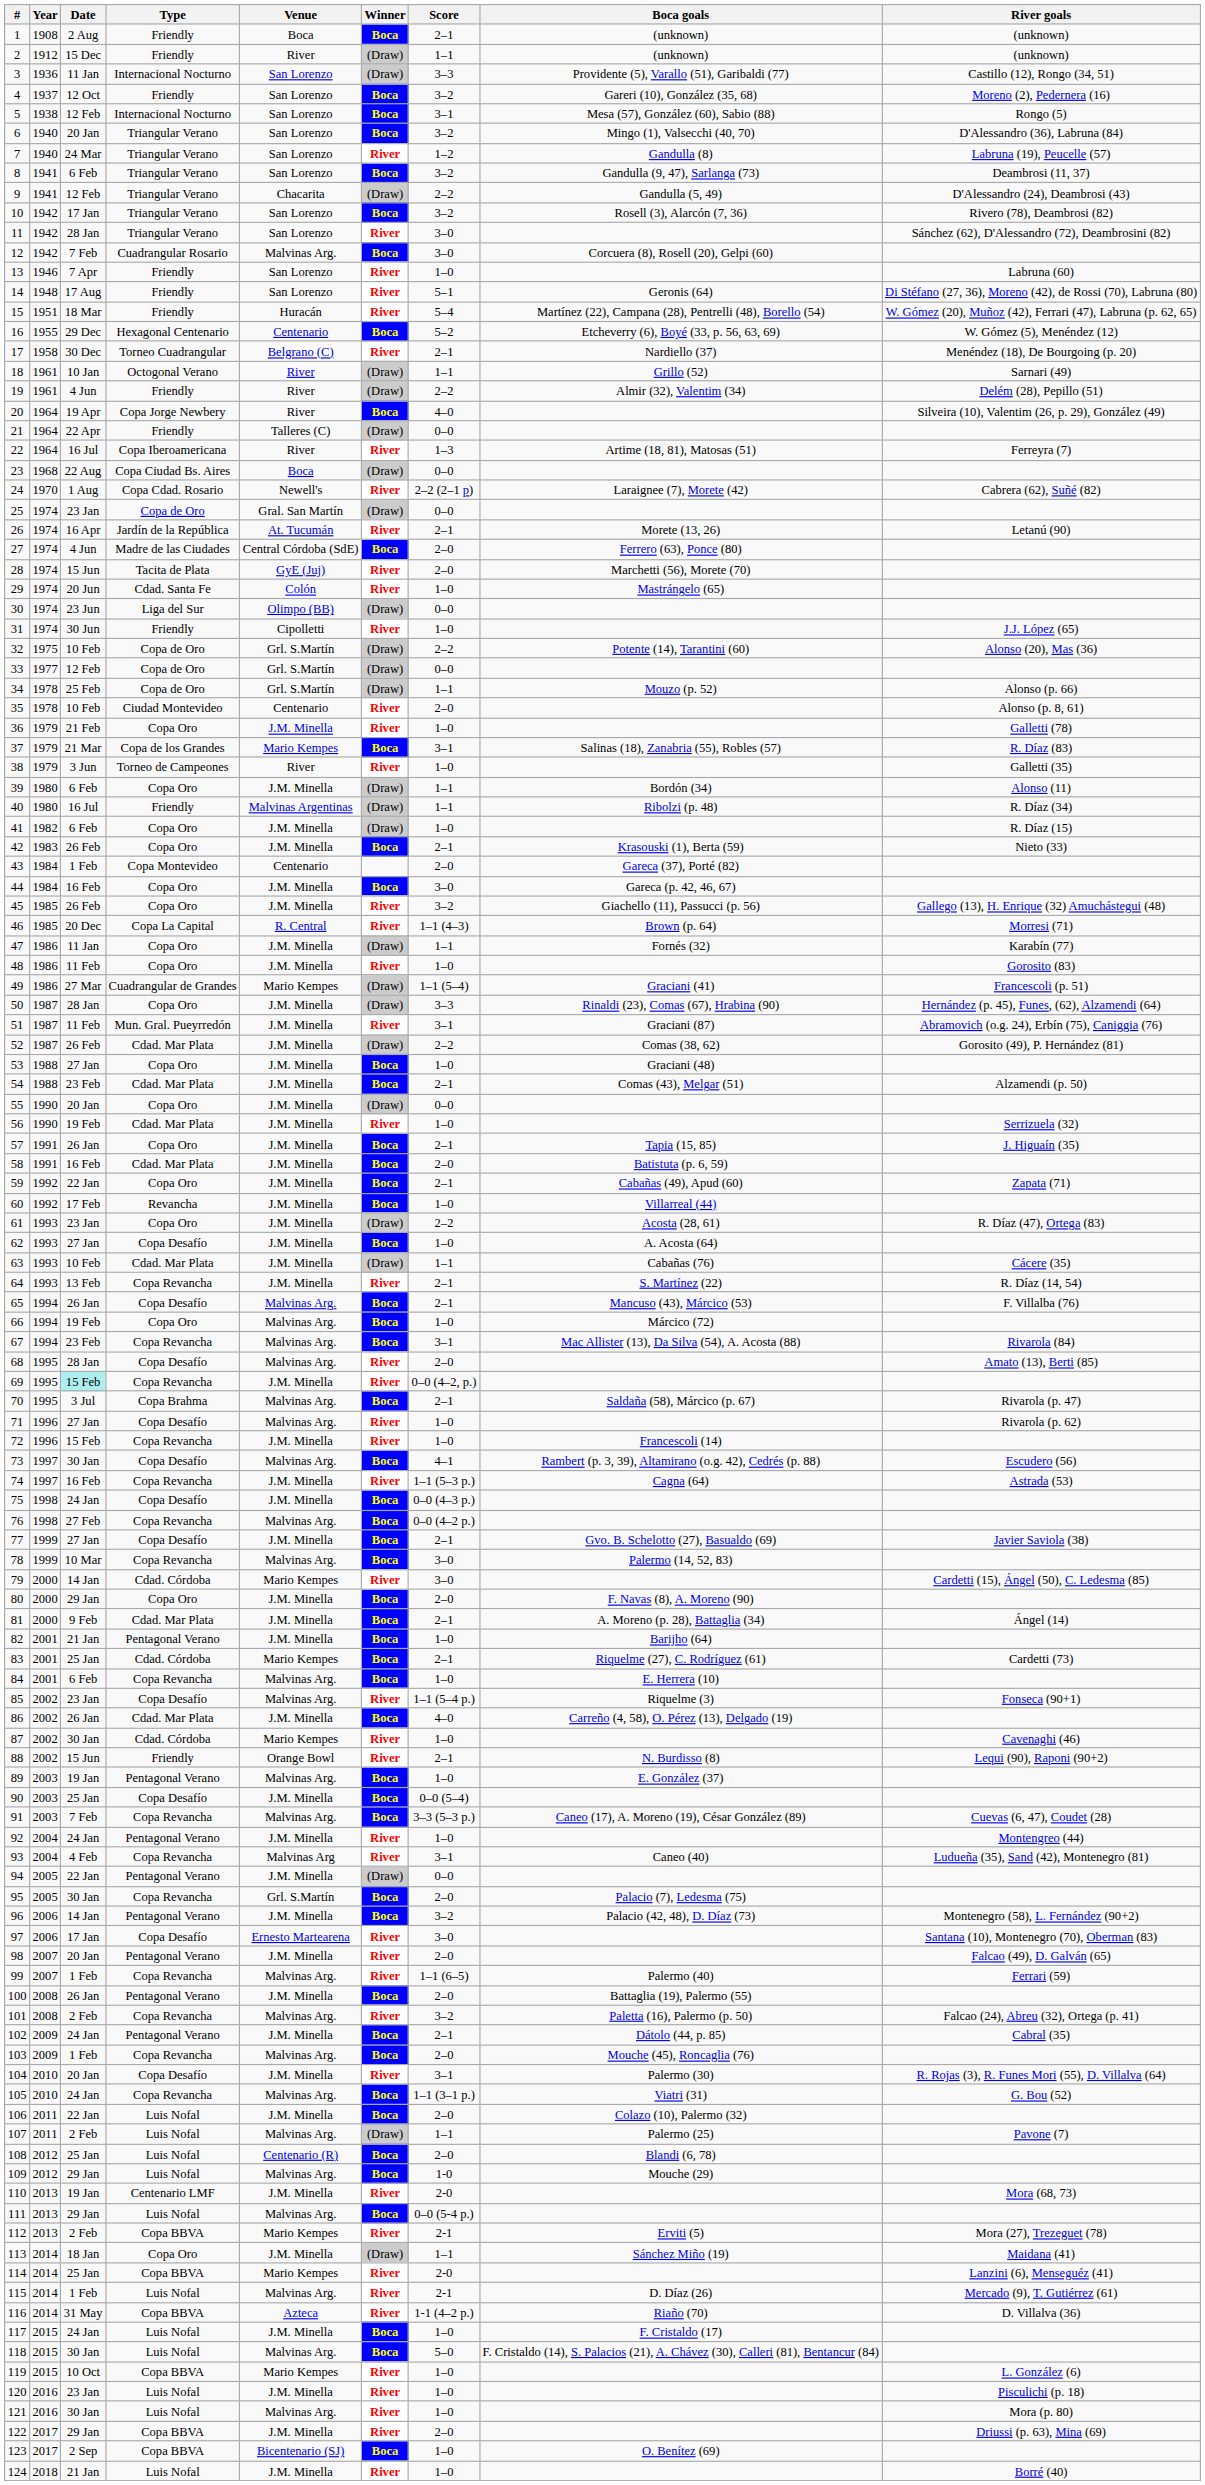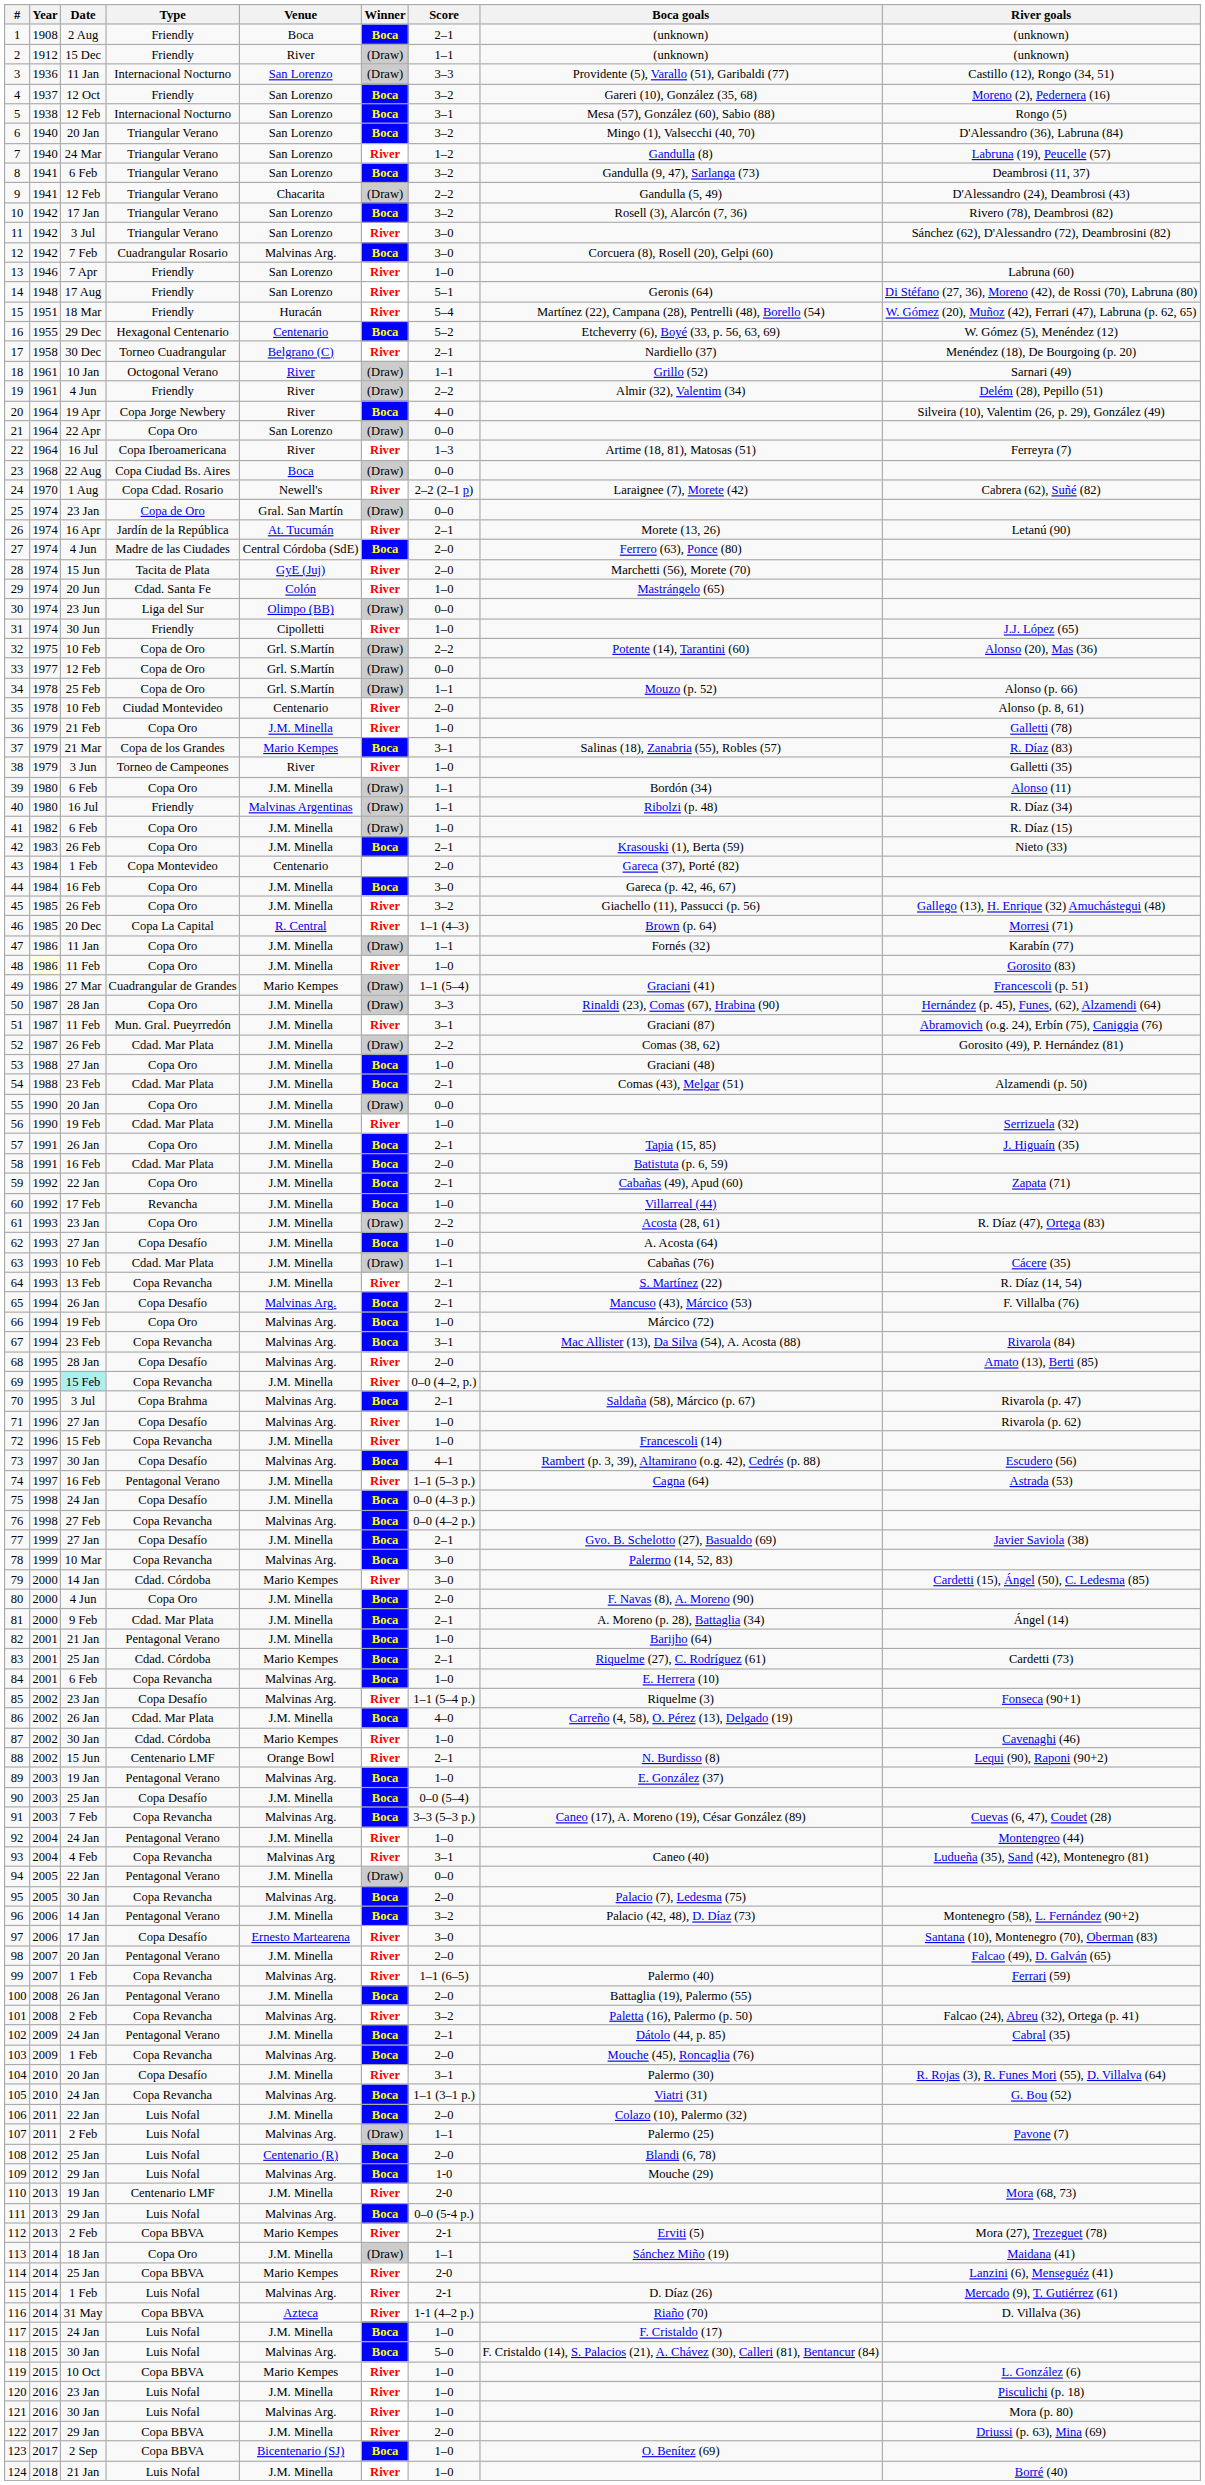11 | Date: 28 Jan -> 3 Jul
21 | Type: Friendly -> Copa Oro
21 | Venue: Talleres (C) -> San Lorenzo
48 | Year: no background -> lightyellow background
74 | Type: Copa Revancha -> Pentagonal Verano
80 | Date: 29 Jan -> 4 Jun
88 | Type: Friendly -> Centenario LMF
95 | Venue: Grl. S.Martín -> Malvinas Arg.
